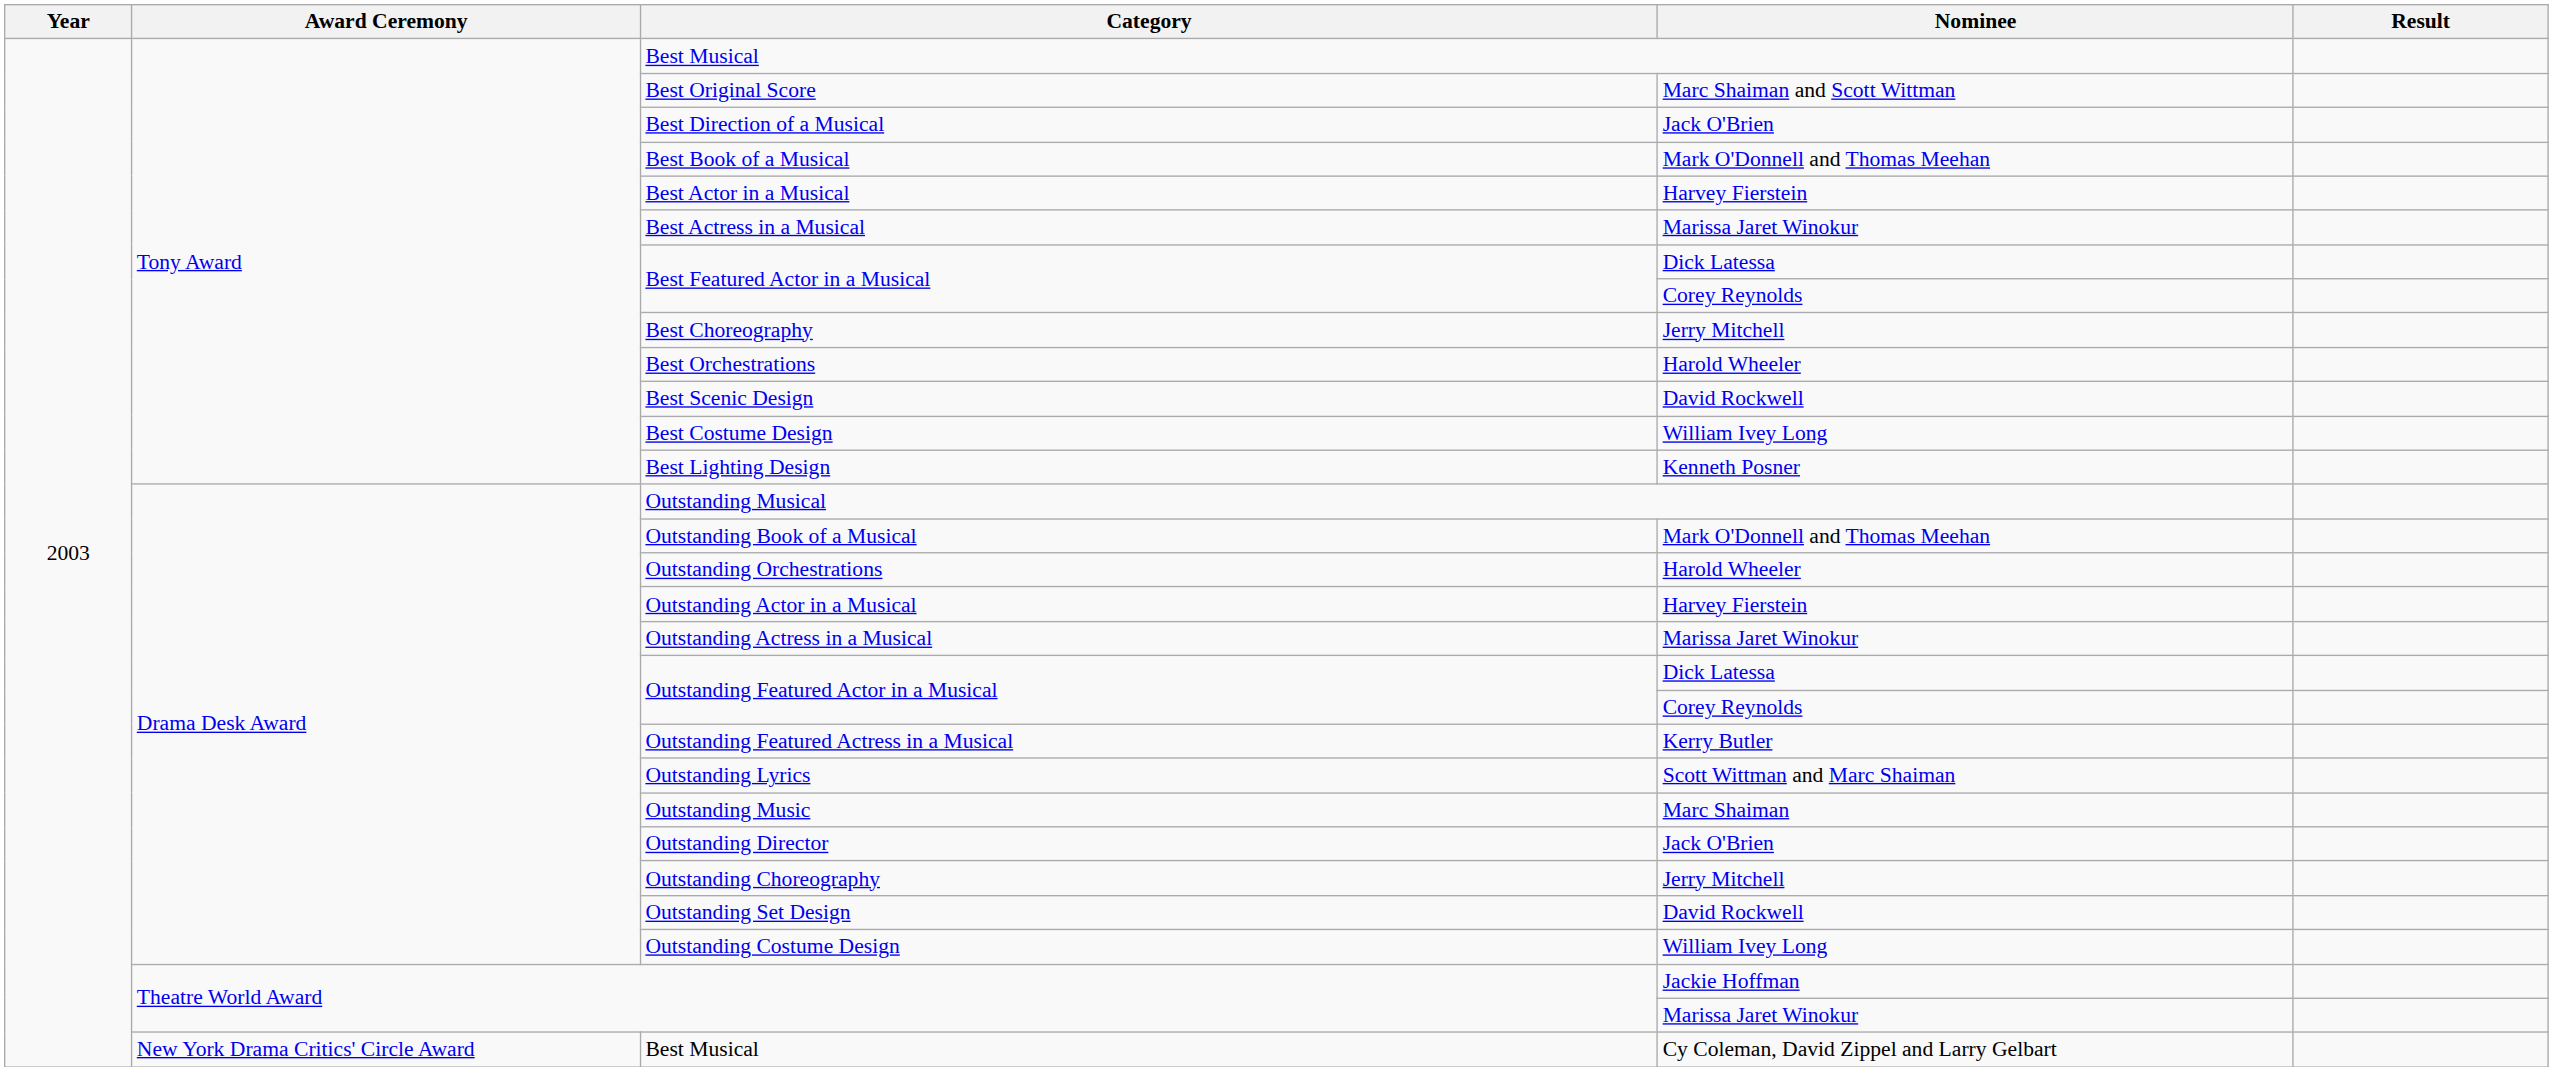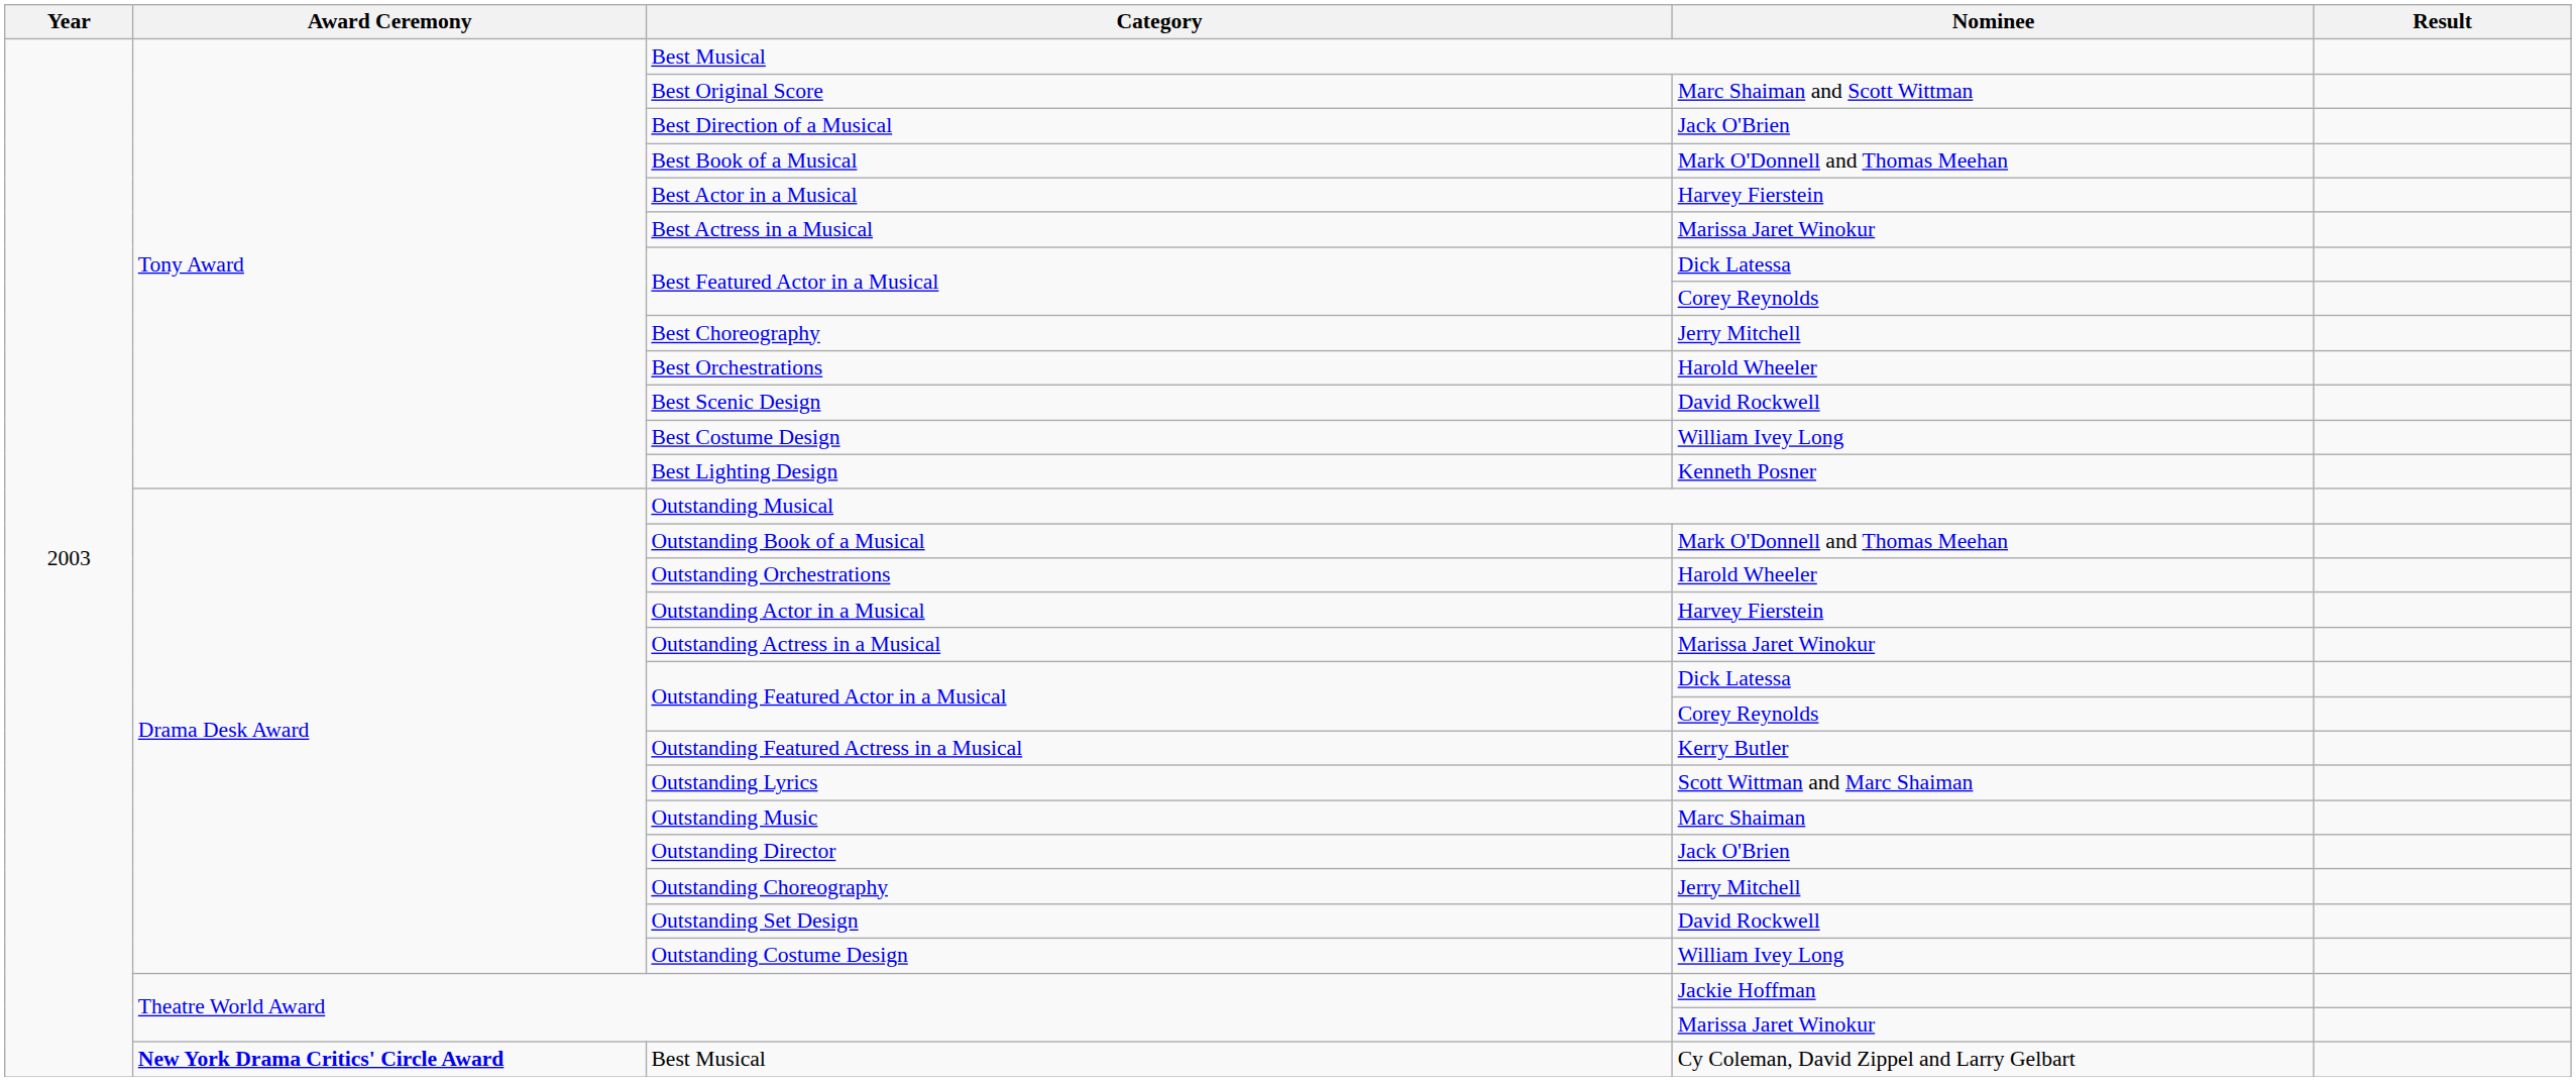Best Musical / Cy Coleman, David Zippel and Larry Gelbart | Award Ceremony: normal -> bold
